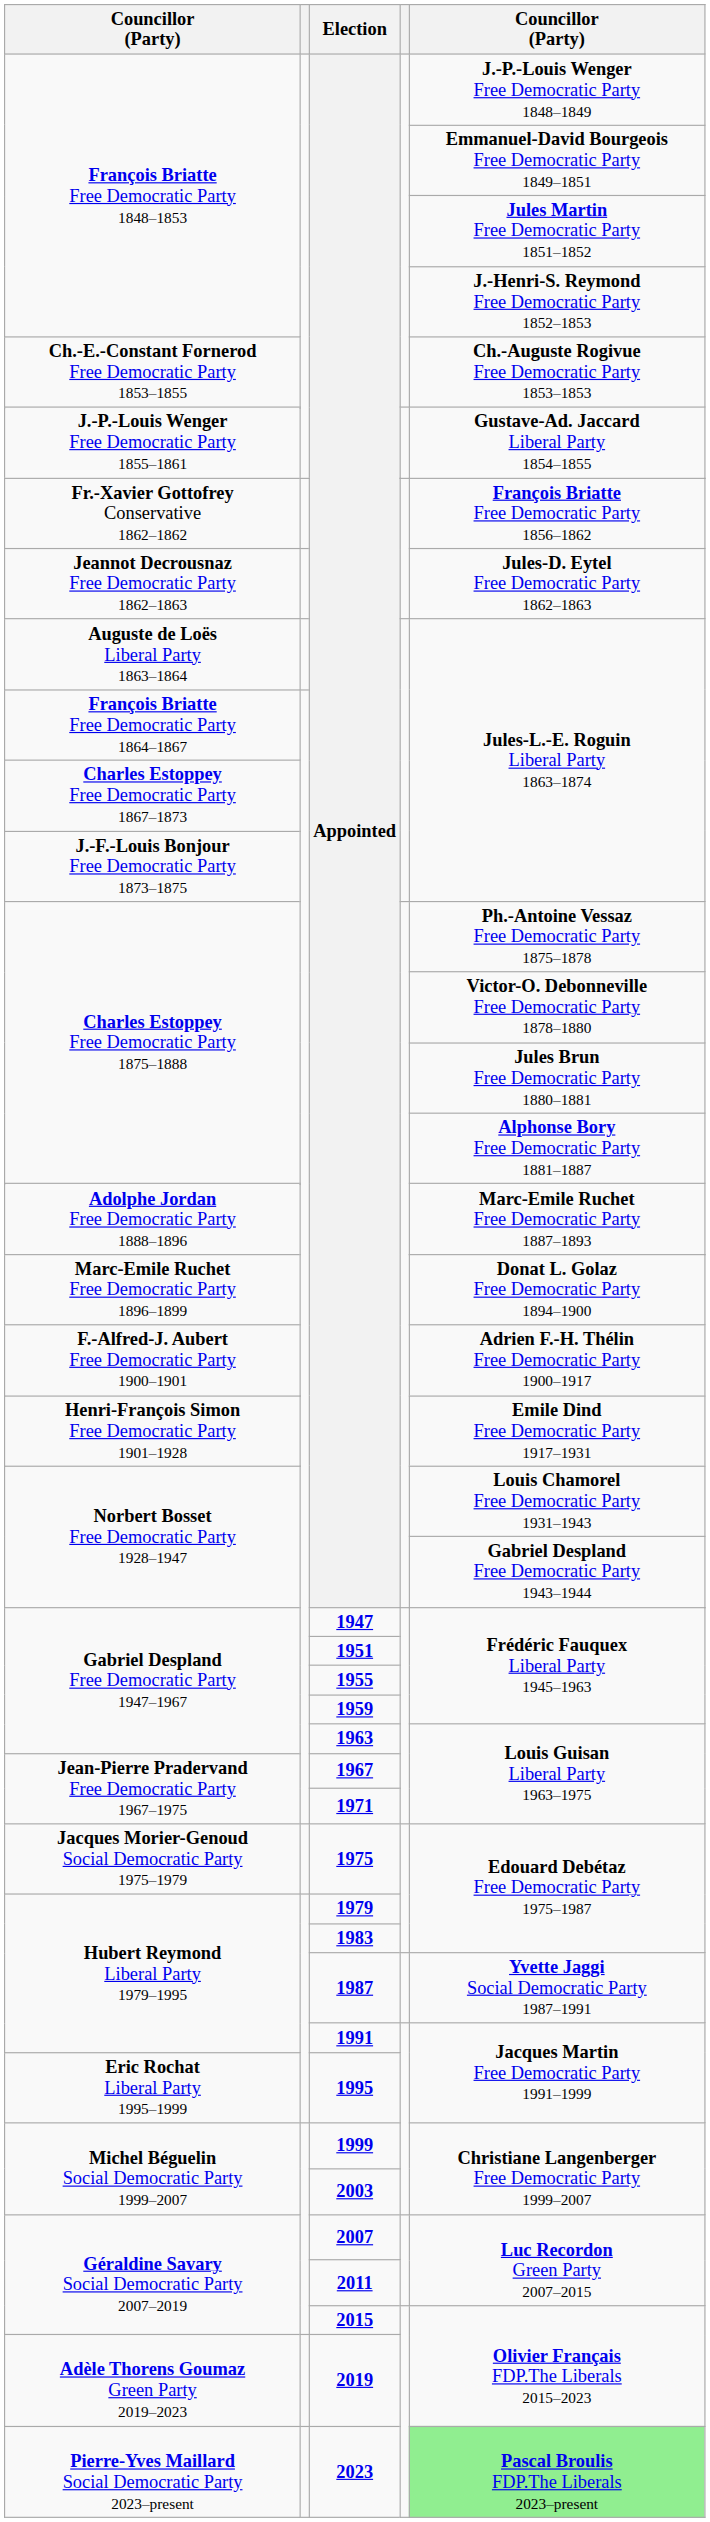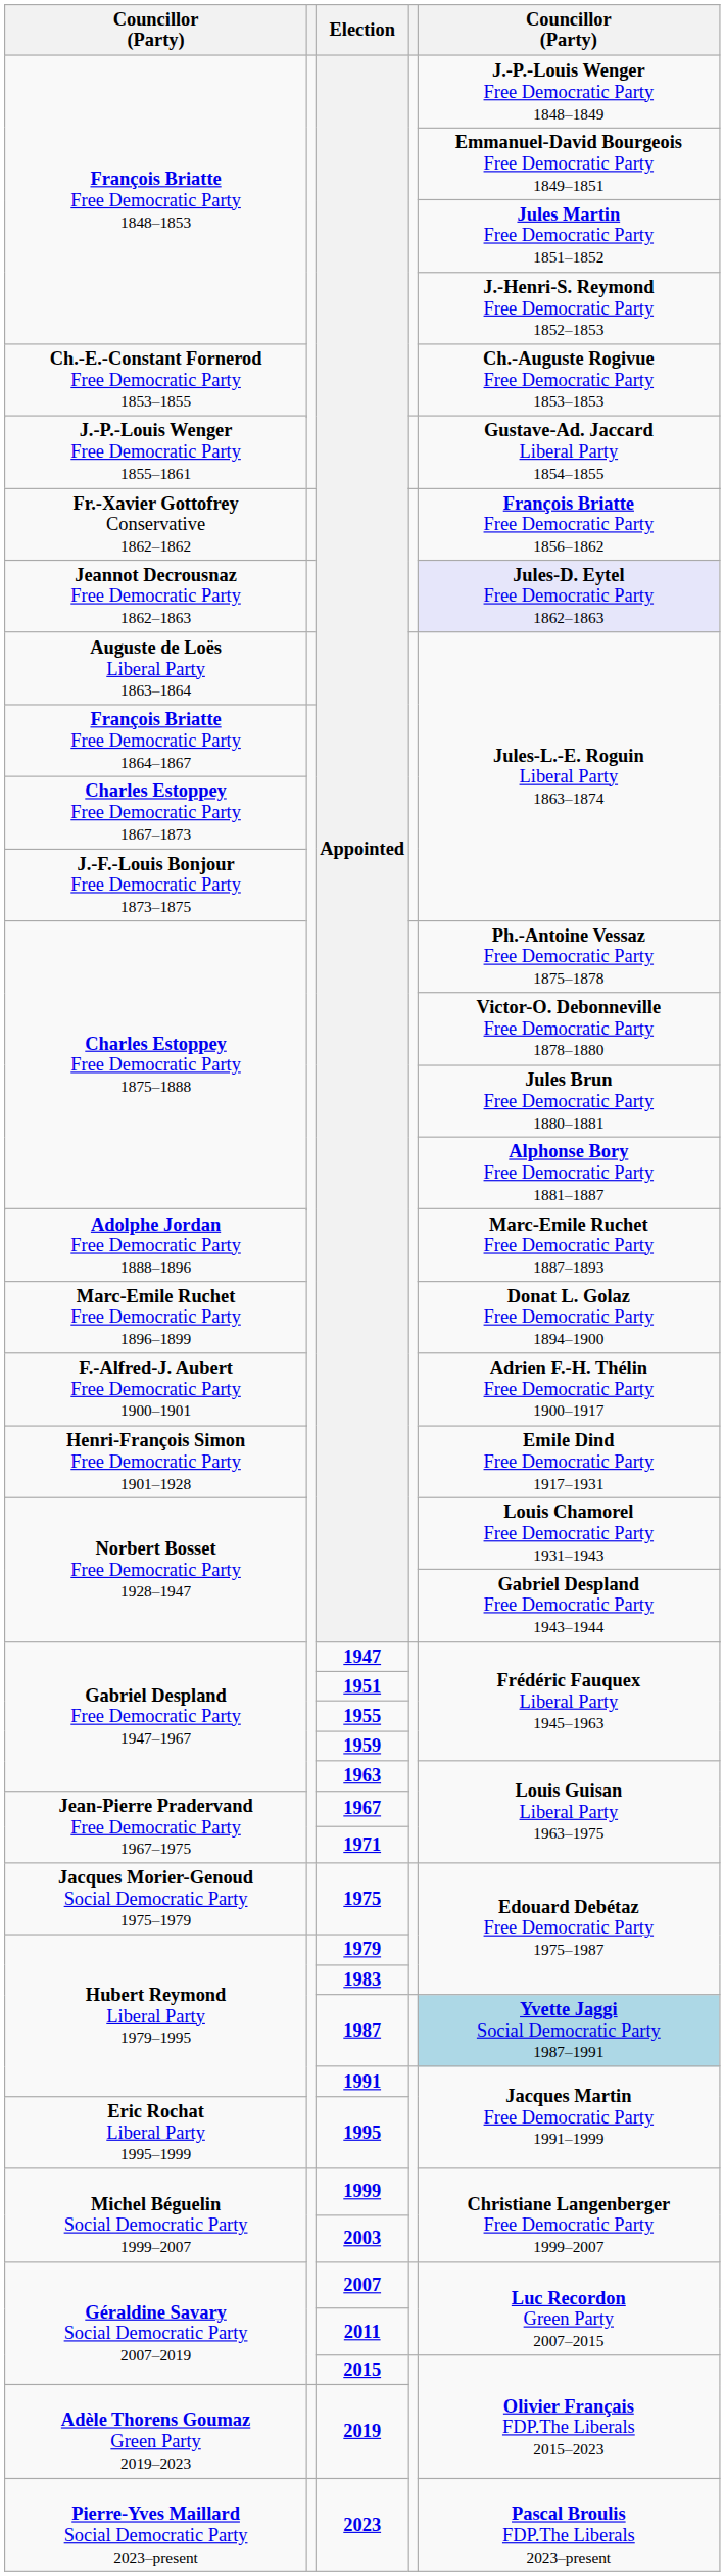Jeannot Decrousnaz Free Democratic Party 1862–1863 | column 5: no background -> lavender background
Hubert Reymond Liberal Party 1979–1995 / 1987 | column 5: no background -> lightblue background
Pierre-Yves Maillard Social Democratic Party 2023–present | column 5: lightgreen background -> no background
